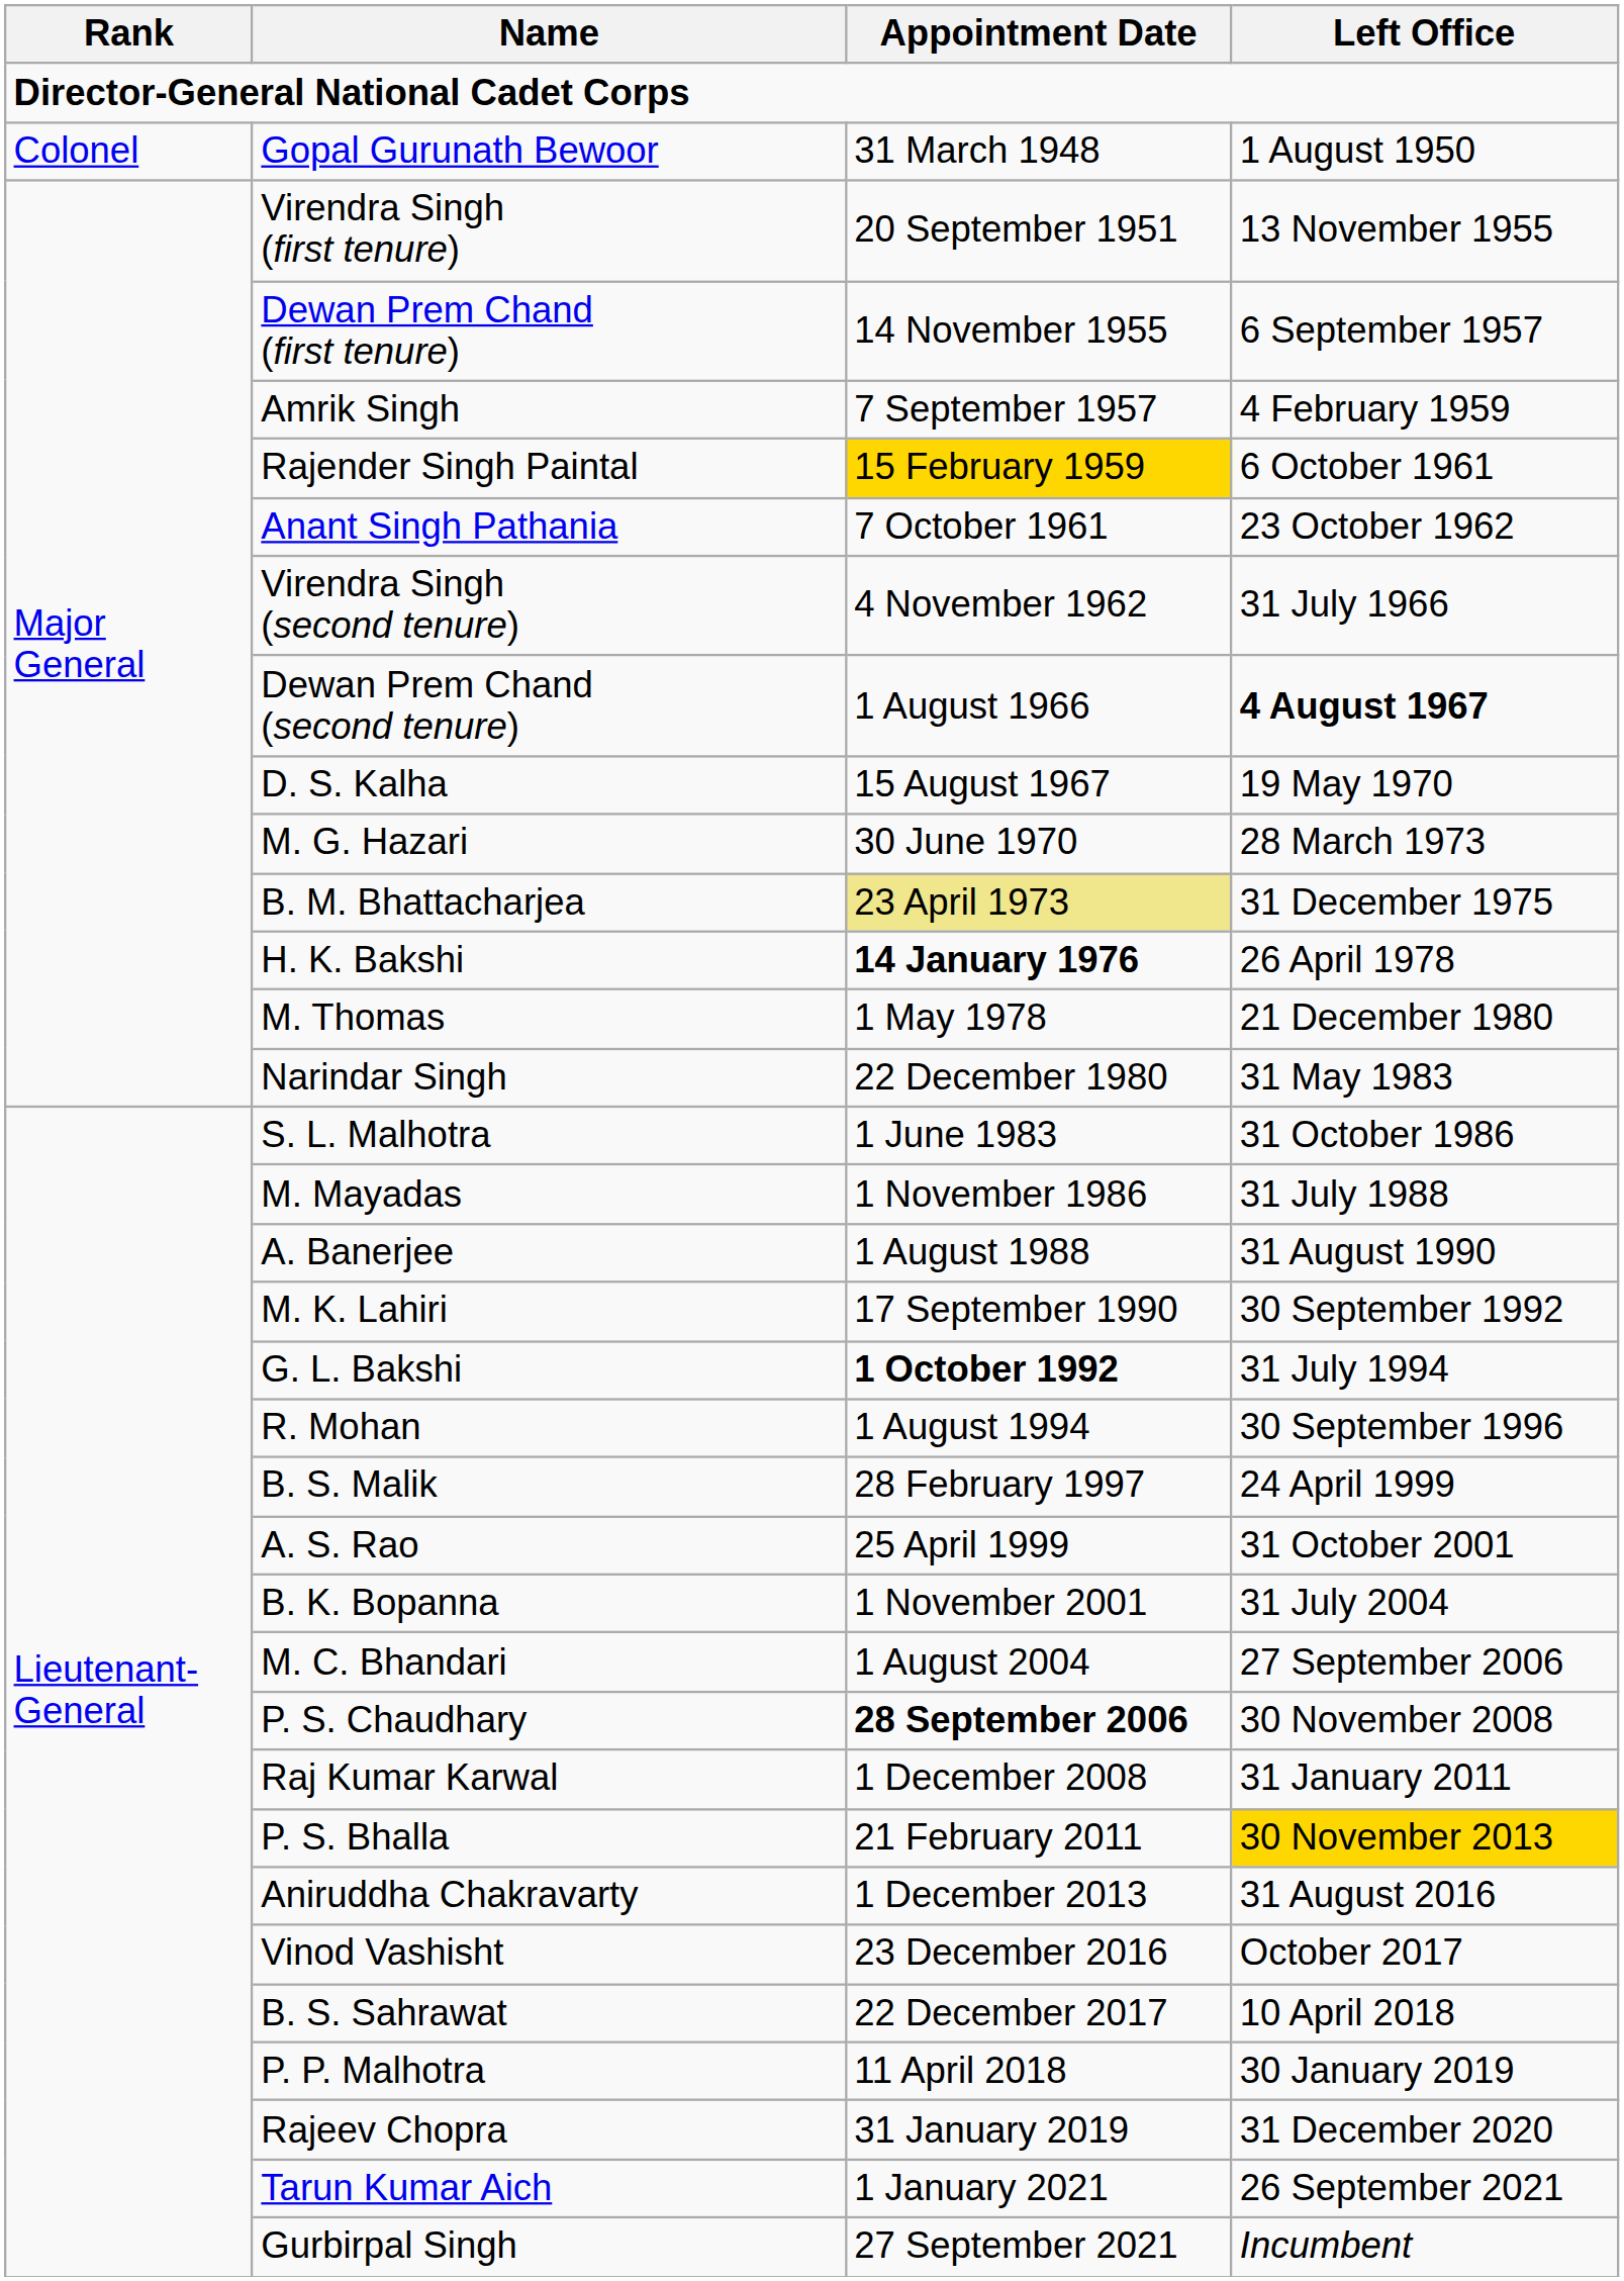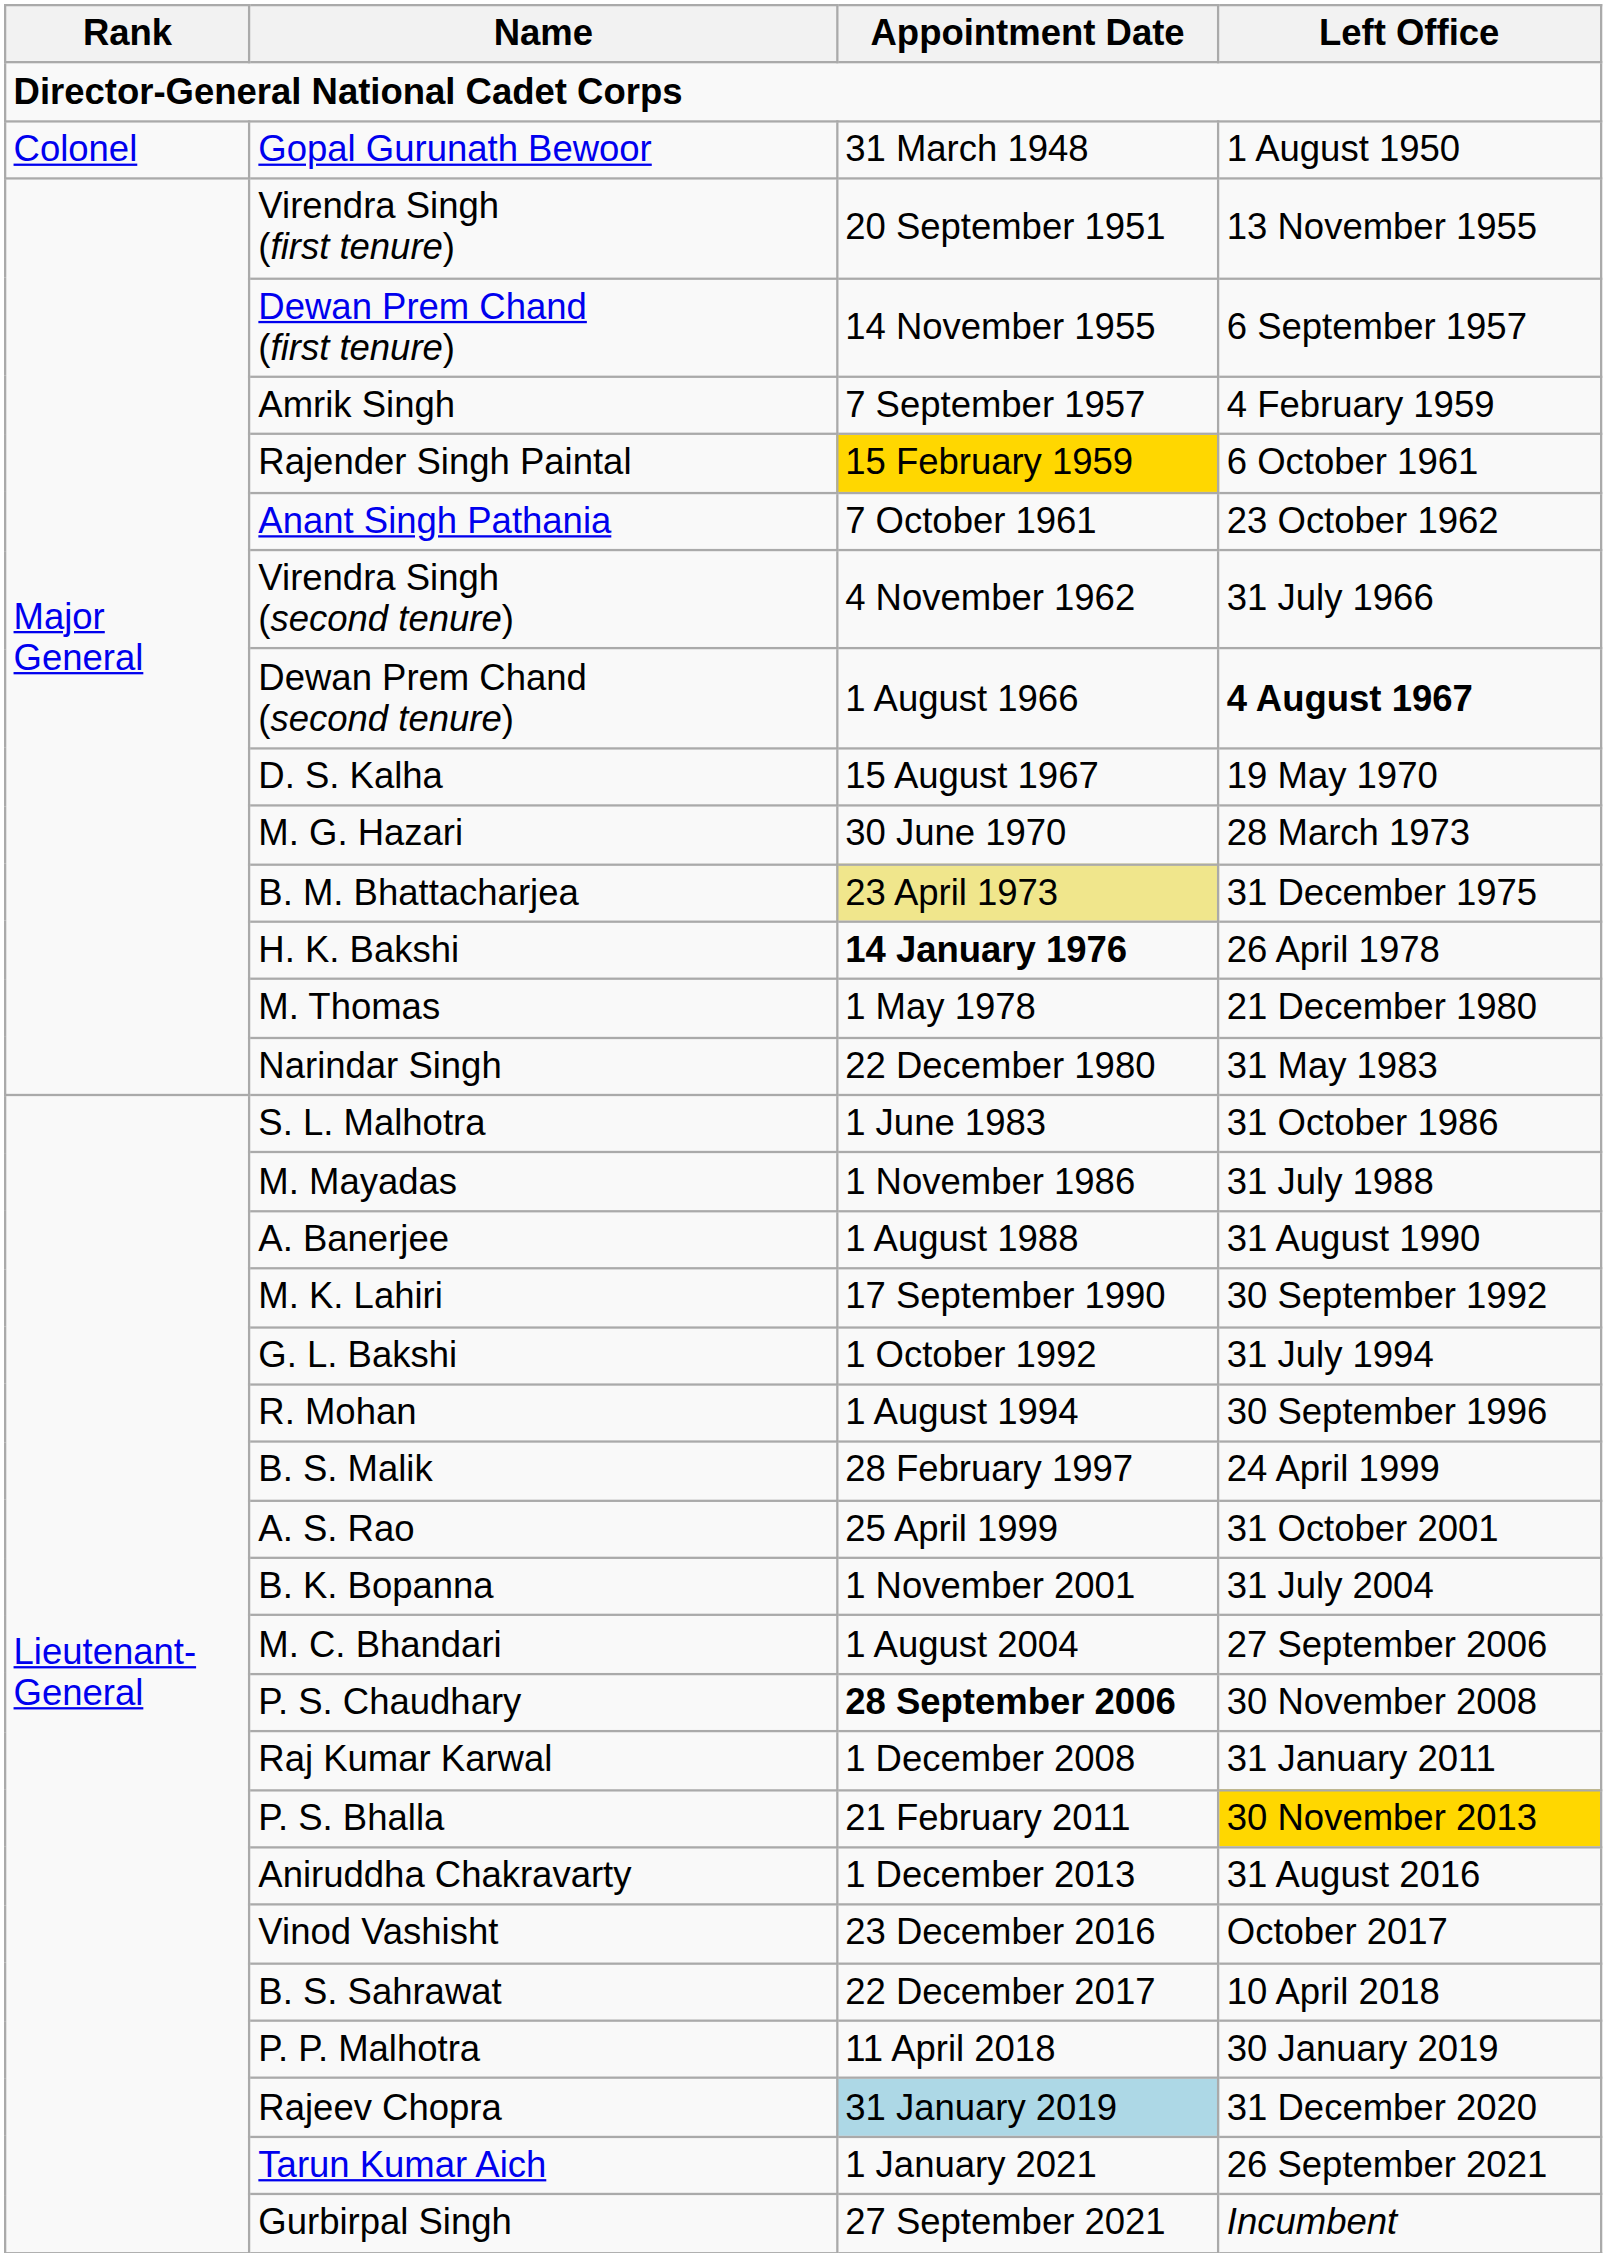G. L. Bakshi | Appointment Date: bold -> normal
Rajeev Chopra | Appointment Date: no background -> lightblue background
